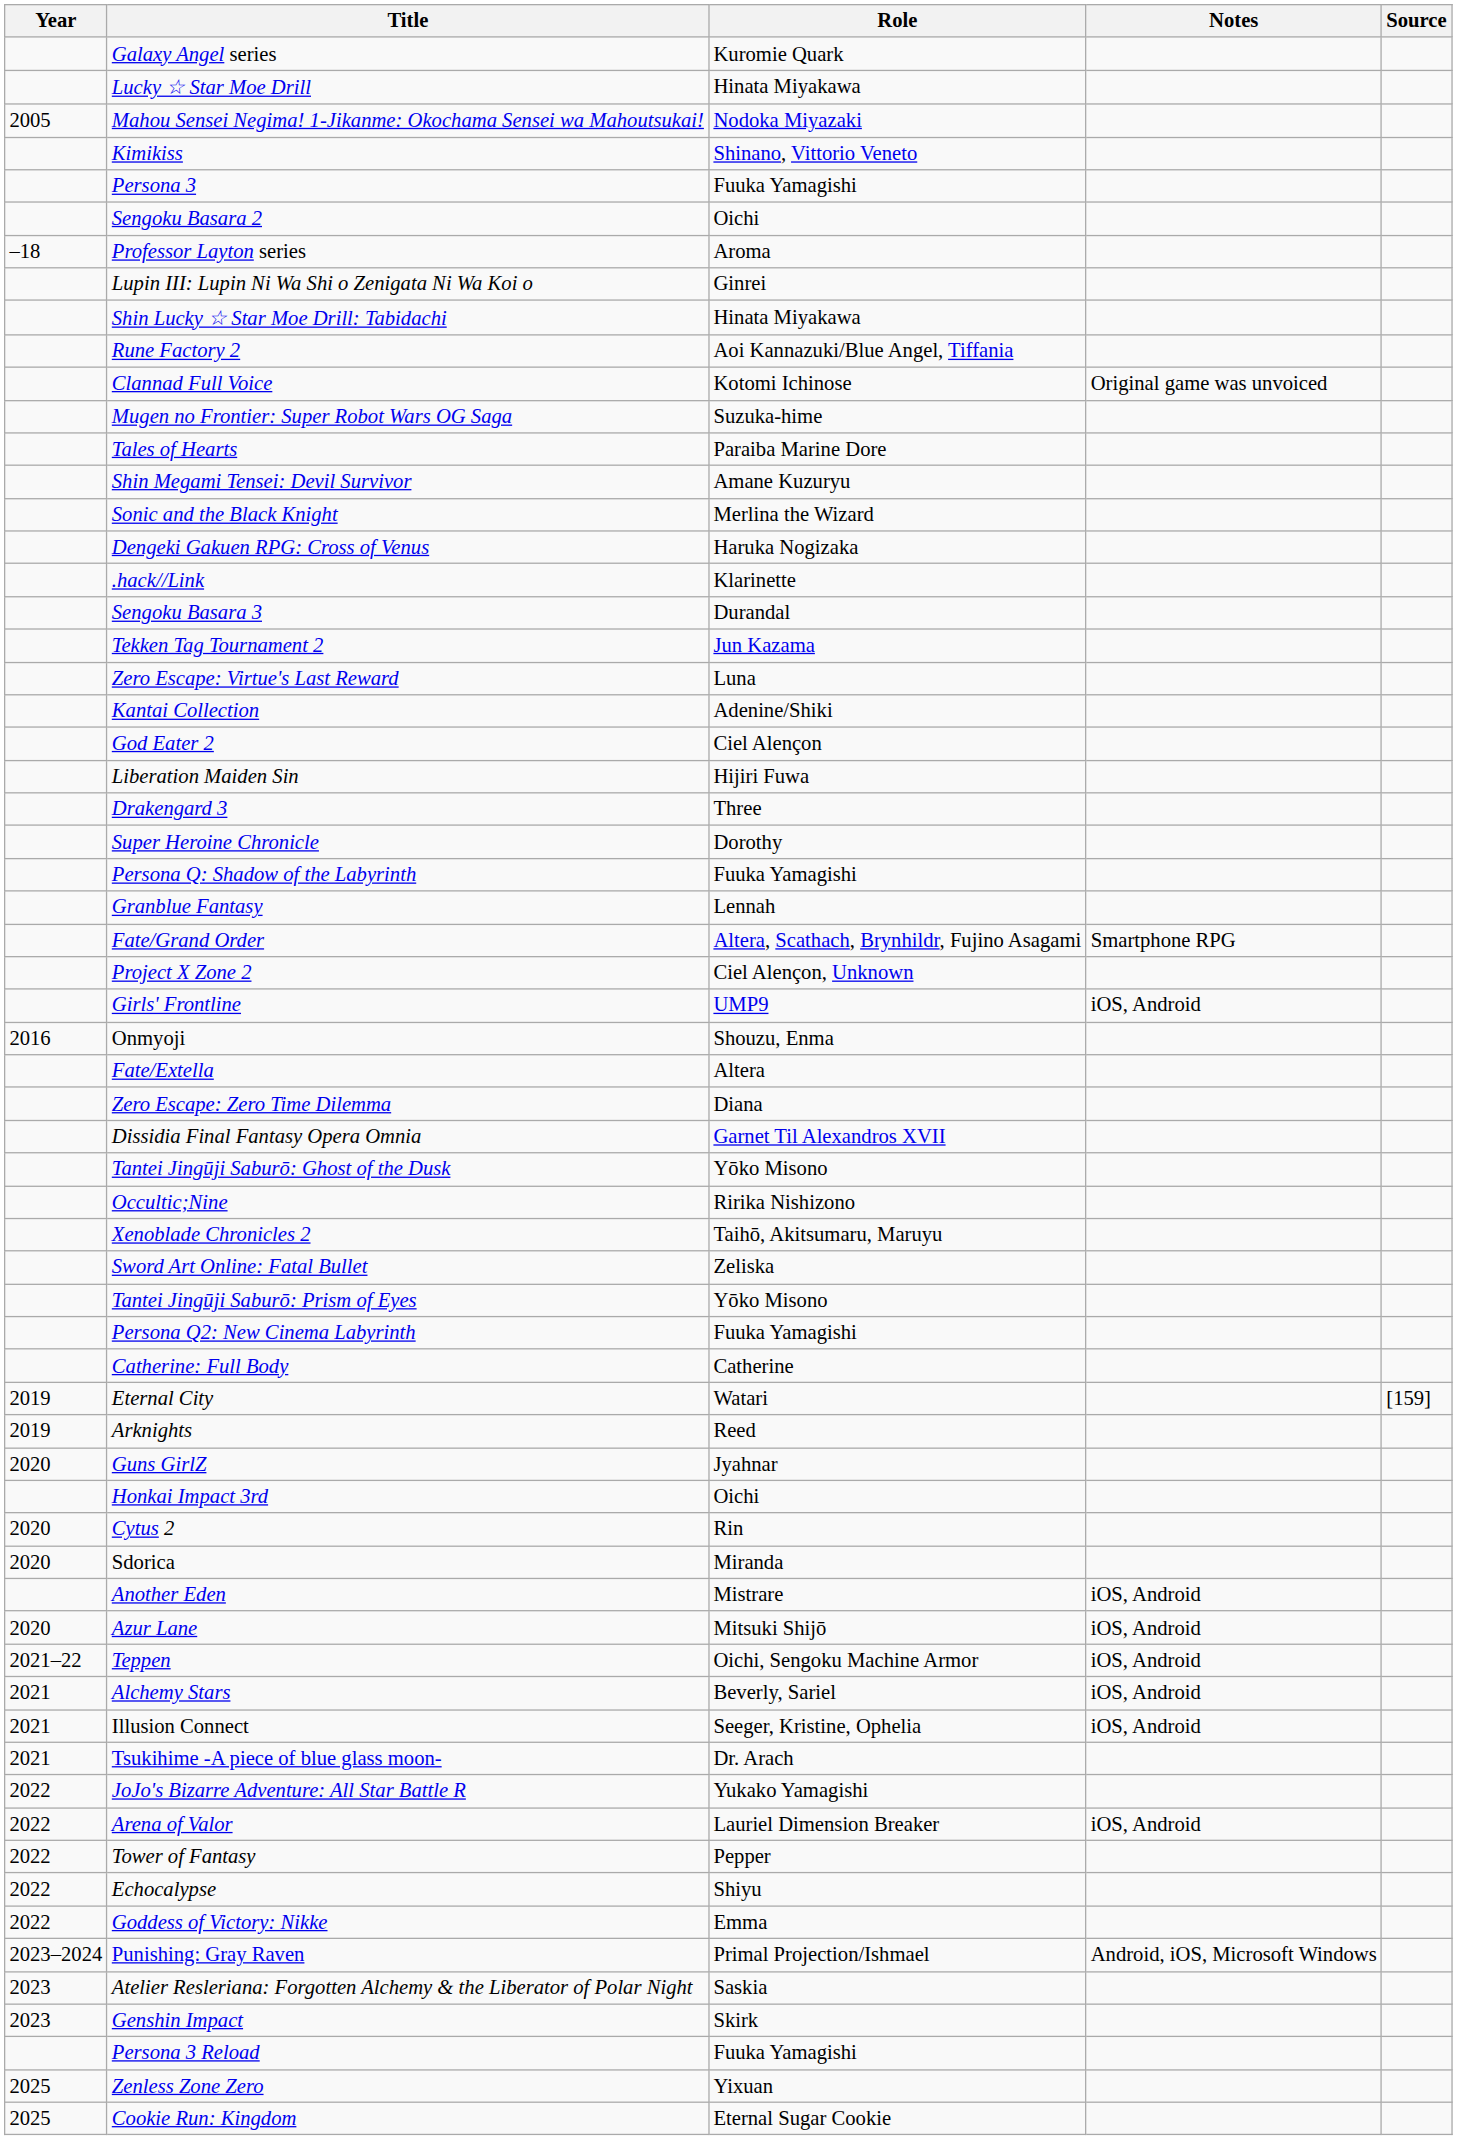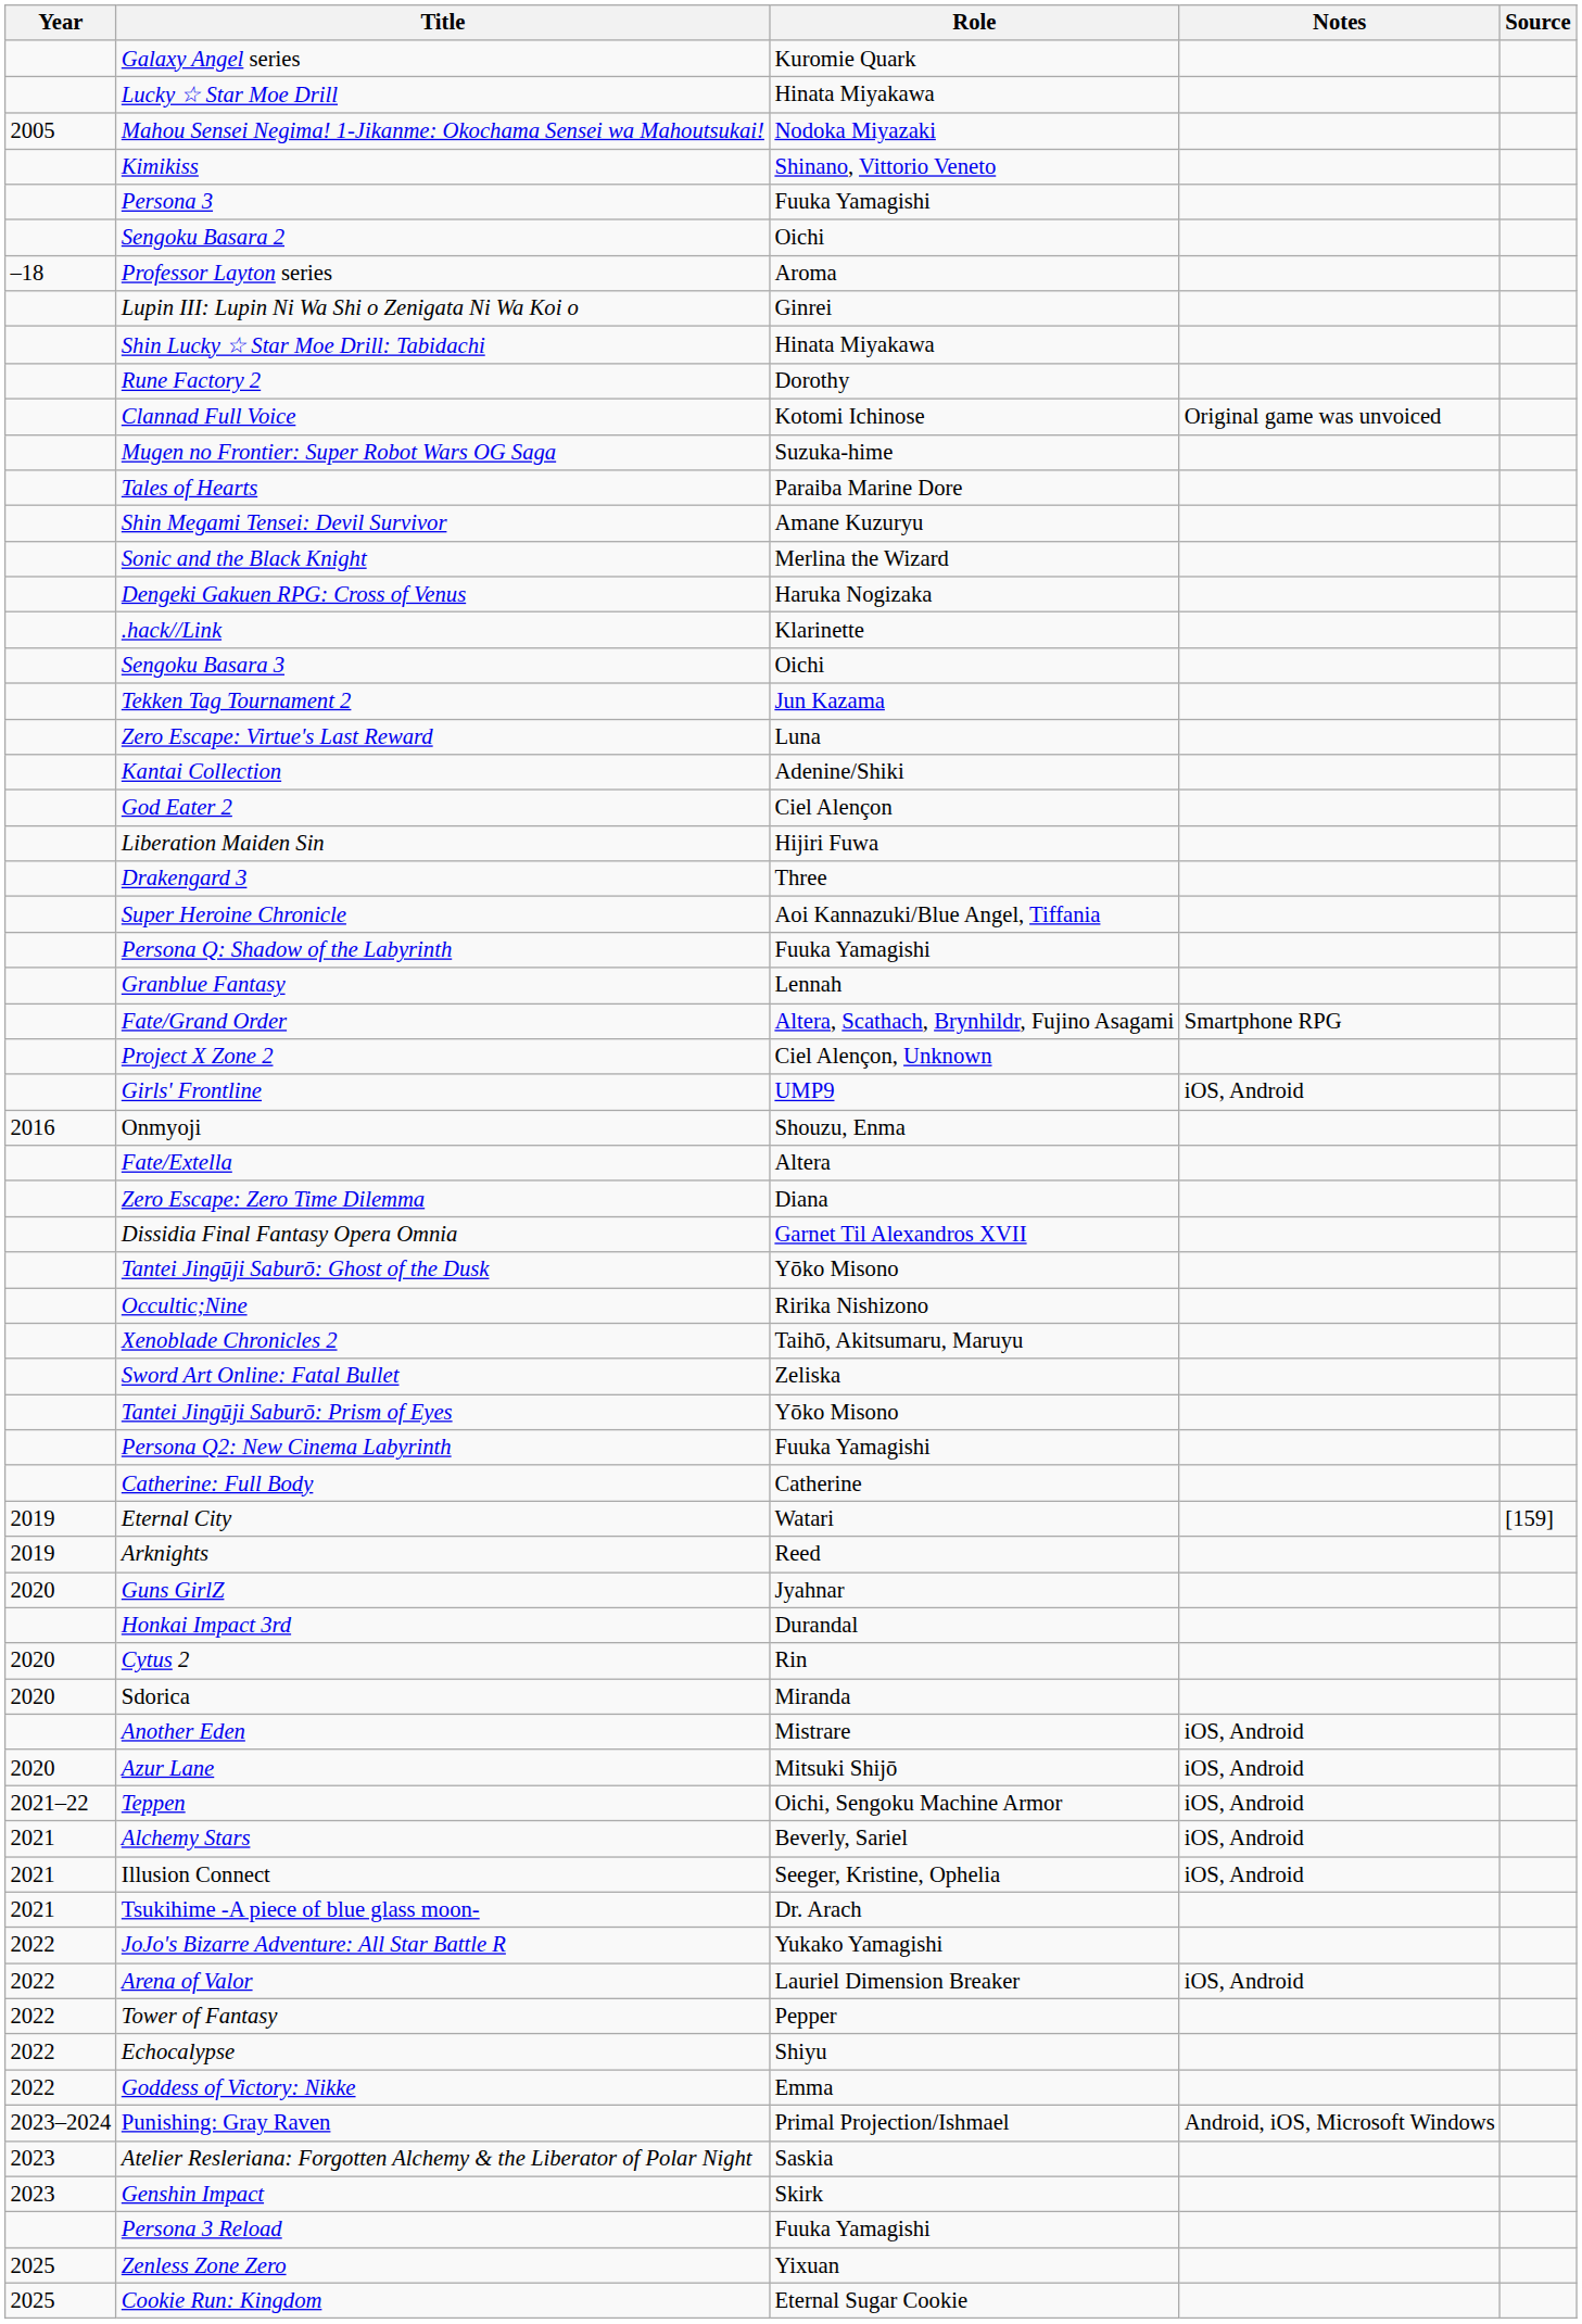Rune Factory 2 | Role: Aoi Kannazuki/Blue Angel, Tiffania -> Dorothy
Sengoku Basara 3 | Role: Durandal -> Oichi
Super Heroine Chronicle | Role: Dorothy -> Aoi Kannazuki/Blue Angel, Tiffania
Honkai Impact 3rd | Role: Oichi -> Durandal
